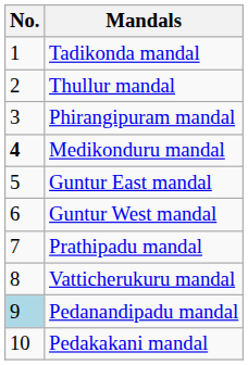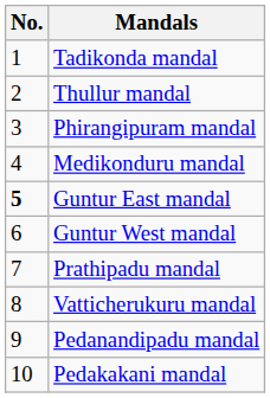Medikonduru mandal | No.: bold -> normal
Guntur East mandal | No.: normal -> bold
Pedanandipadu mandal | No.: lightblue background -> no background
